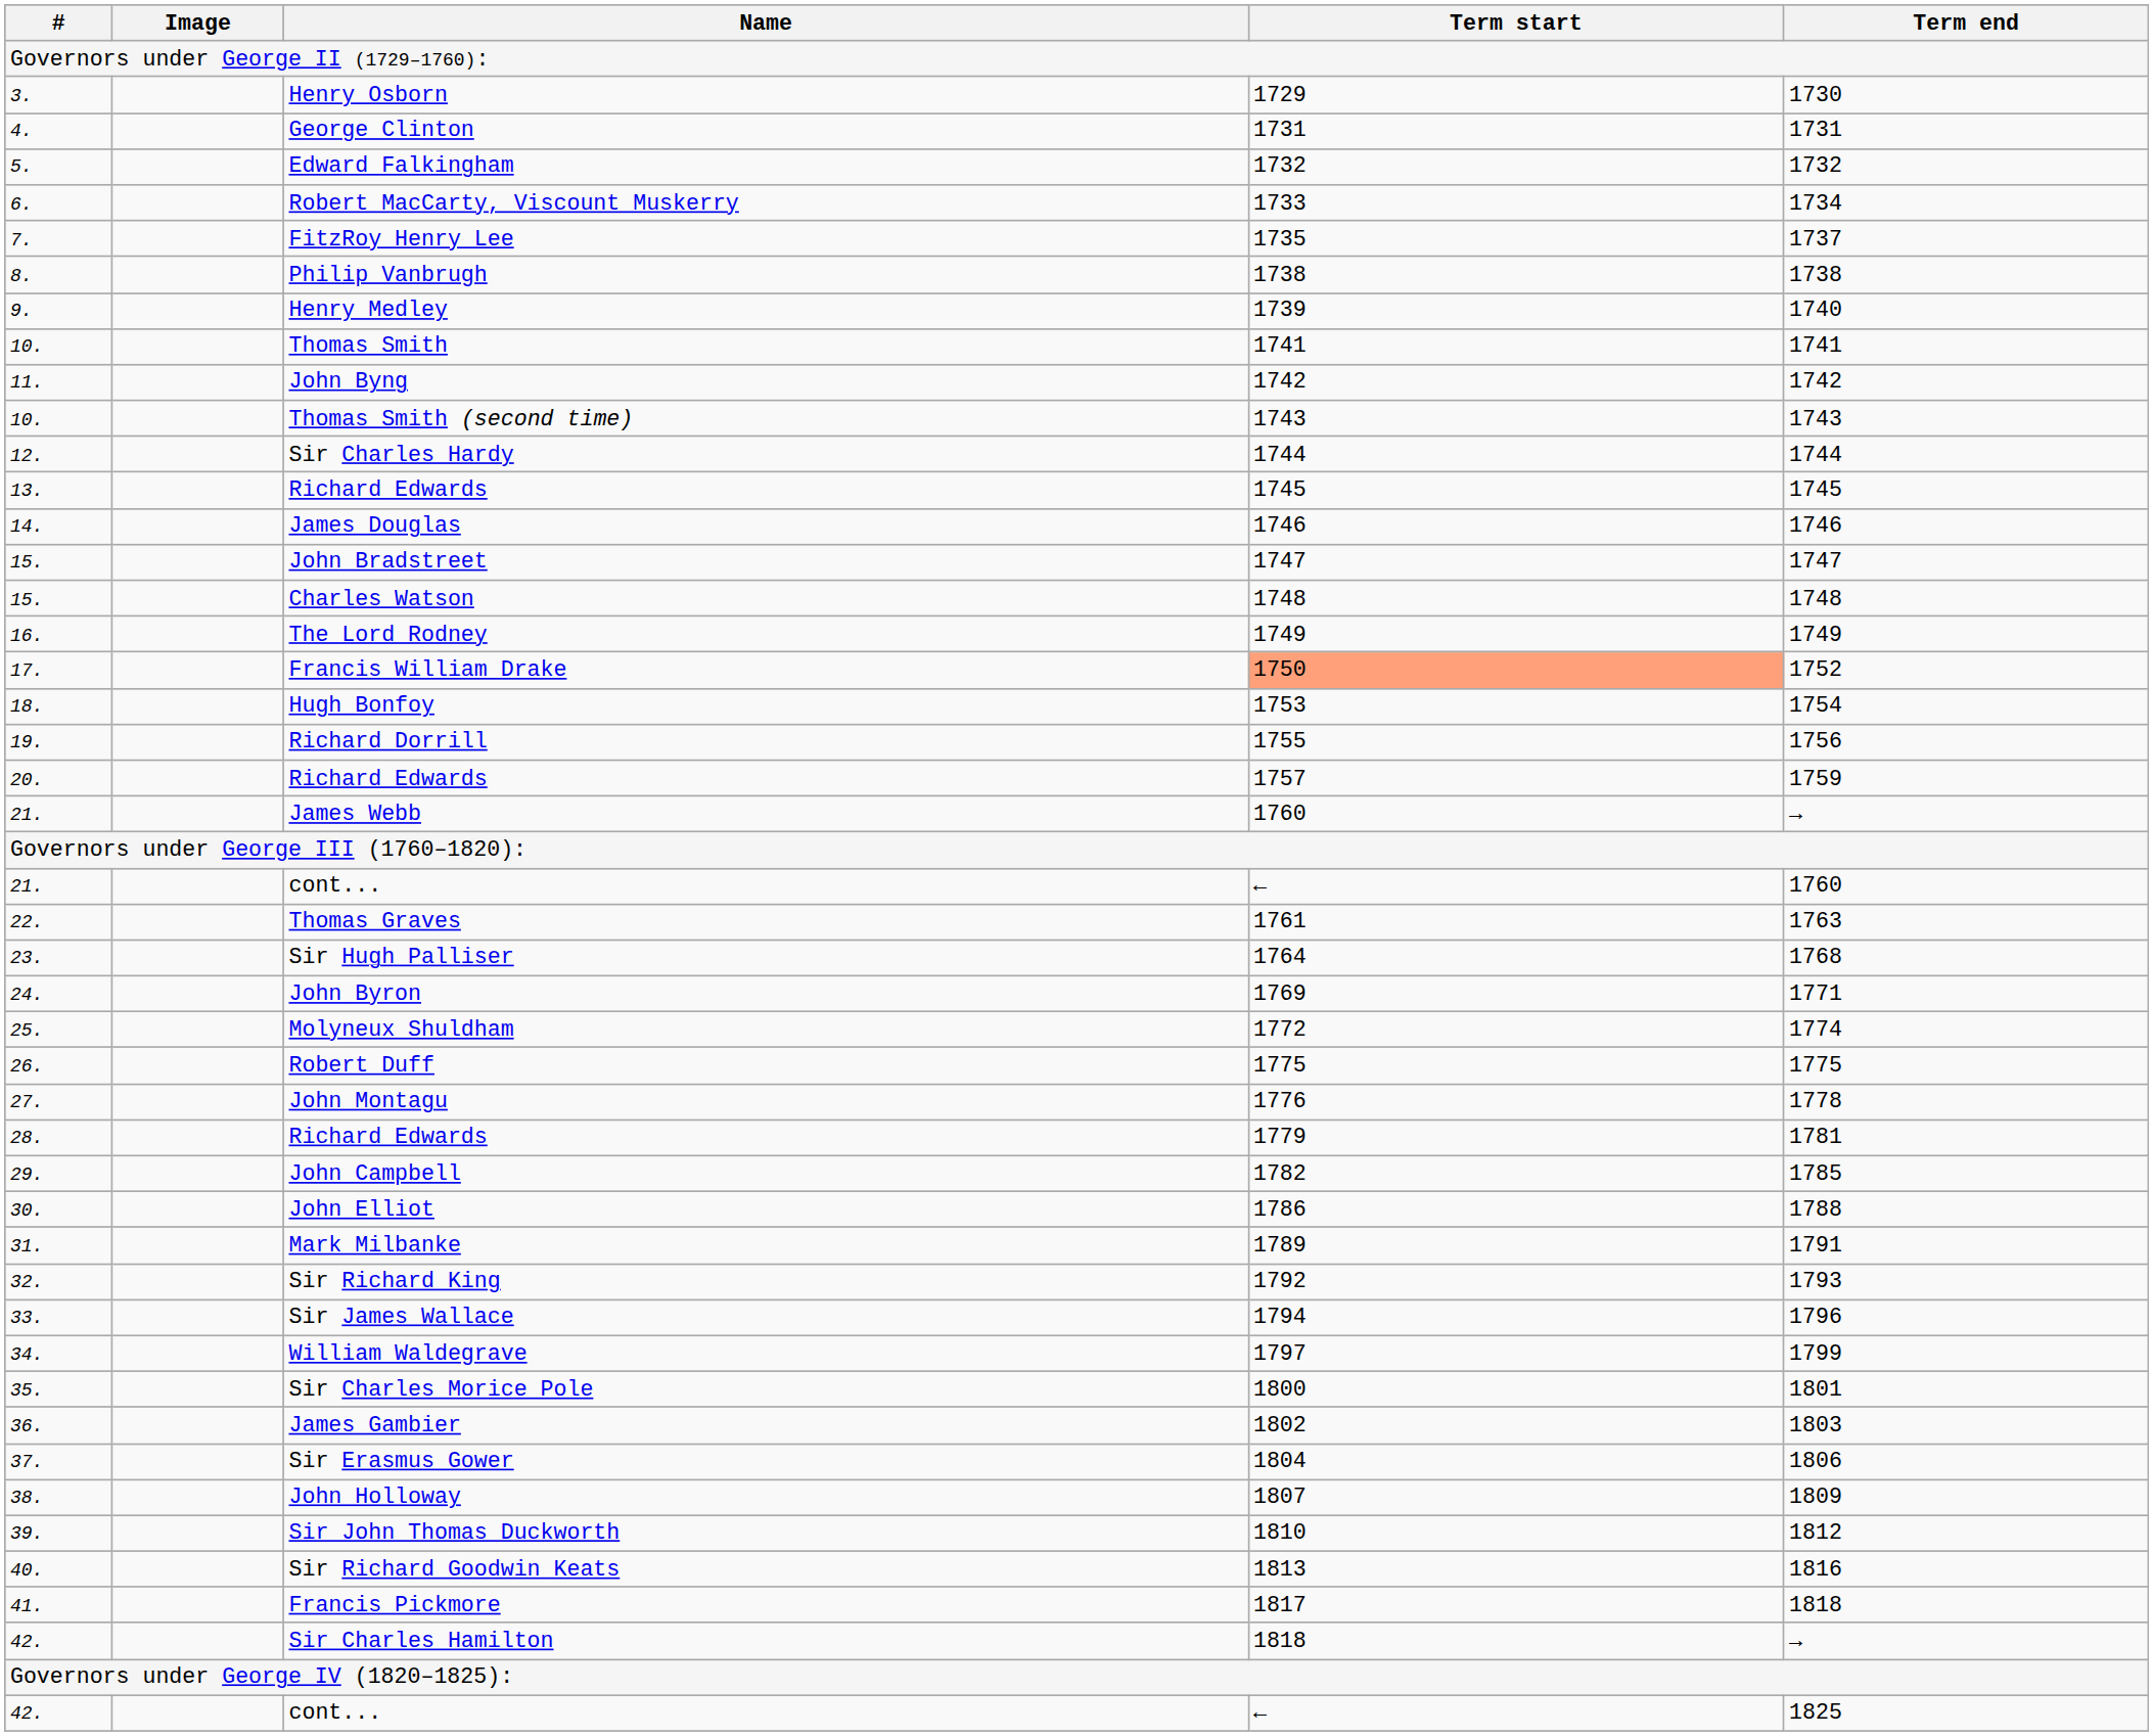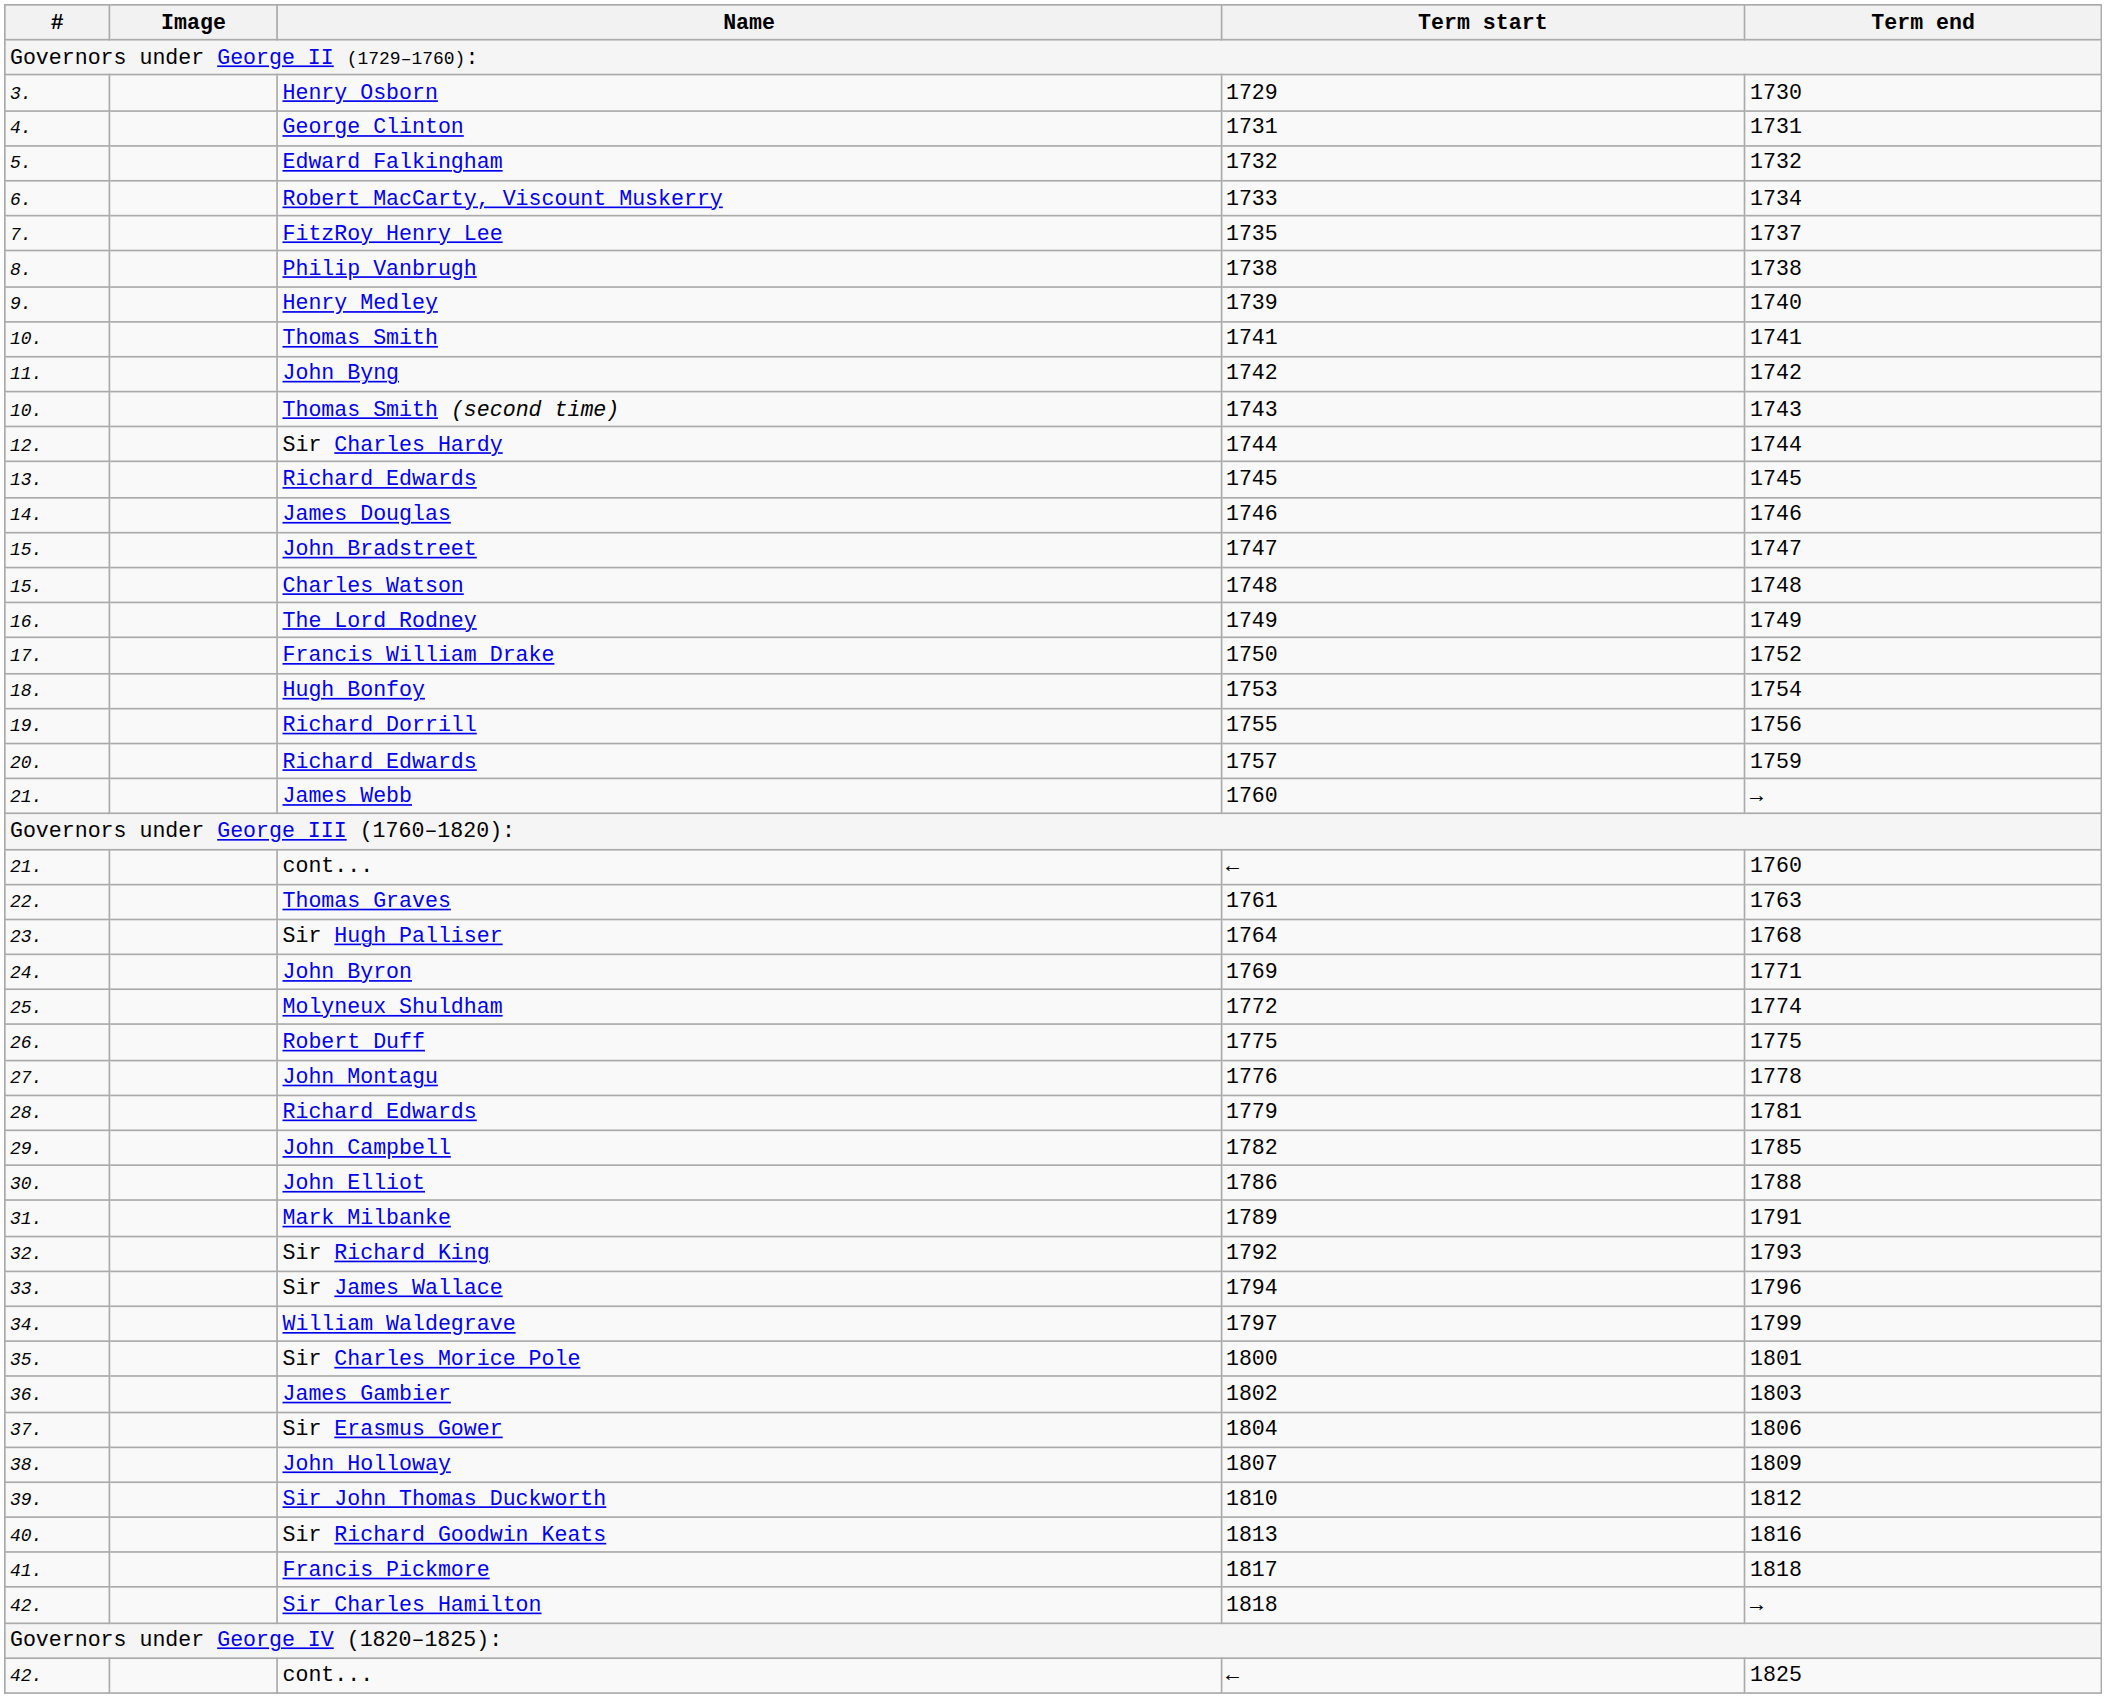Francis William Drake | Term start: lightsalmon background -> no background
